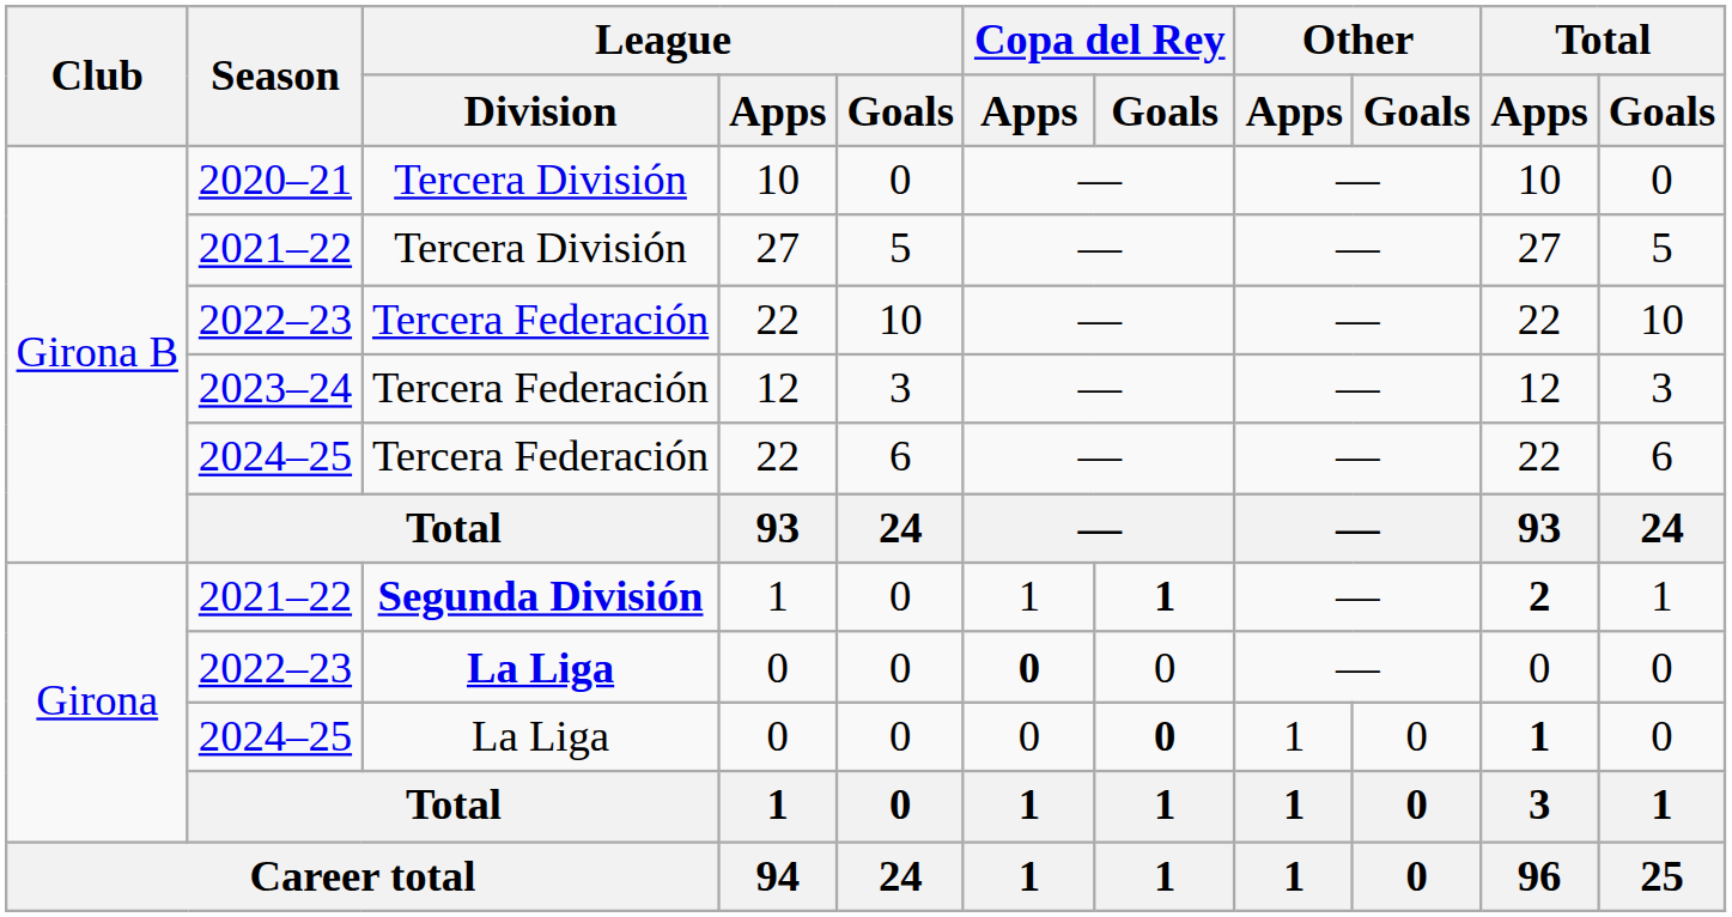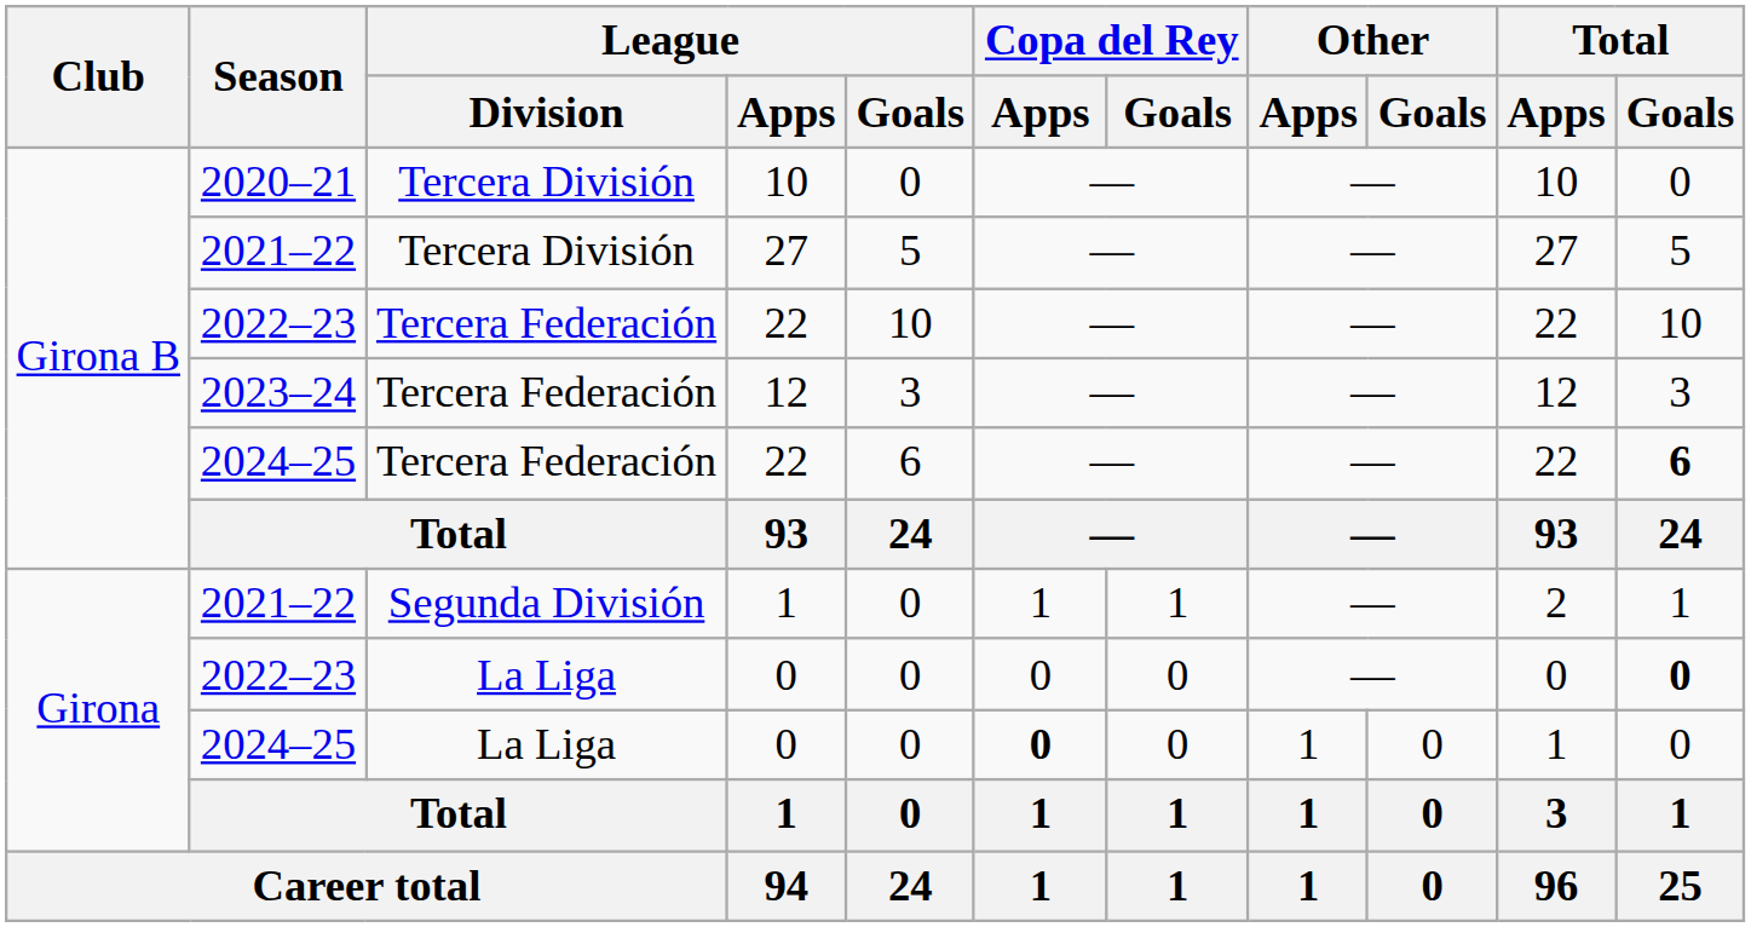2024–25 / 22 | Total / Goals: normal -> bold
2021–22 / 1 | League / Division: bold -> normal
2021–22 / 1 | Copa del Rey / Goals: bold -> normal
2021–22 / 1 | Total / Apps: bold -> normal
2022–23 / 0 | League / Division: bold -> normal
2022–23 / 0 | Copa del Rey / Apps: bold -> normal
2022–23 / 0 | Total / Goals: normal -> bold
2024–25 / 0 | Copa del Rey / Apps: normal -> bold
2024–25 / 0 | Copa del Rey / Goals: bold -> normal
2024–25 / 0 | Total / Apps: bold -> normal
